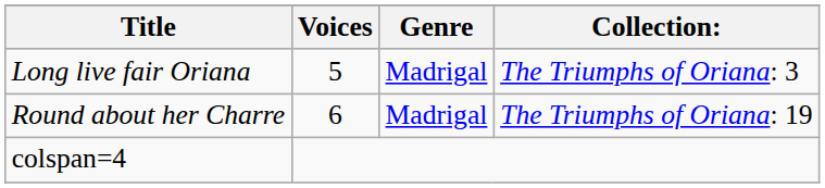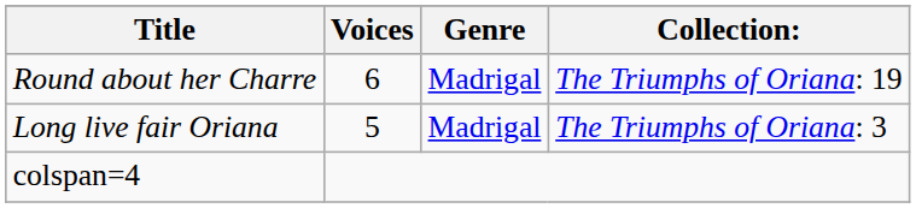rows swapped: Long live fair Oriana <-> Round about her Charre
